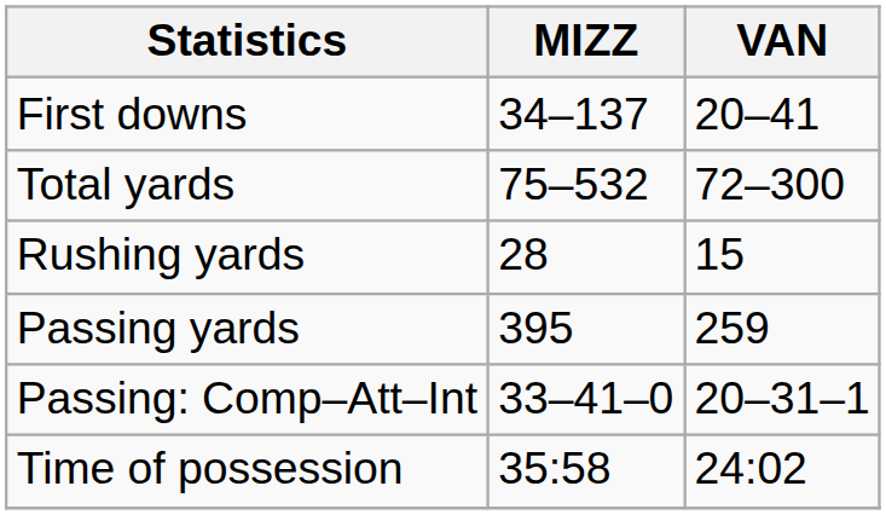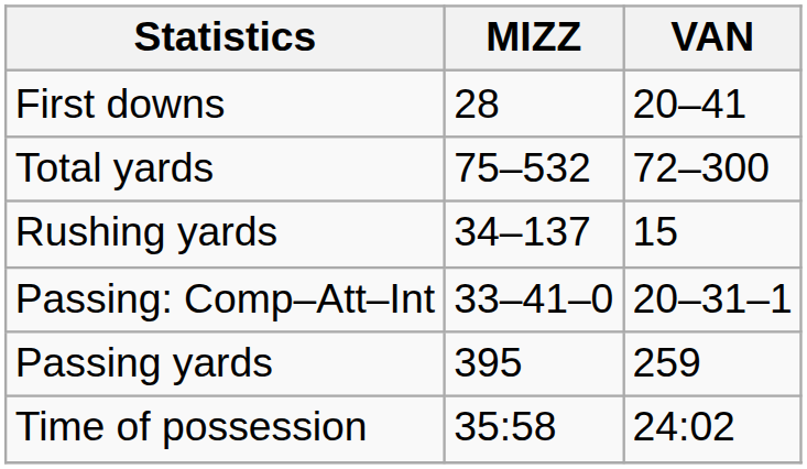First downs | MIZZ: 34–137 -> 28
Rushing yards | MIZZ: 28 -> 34–137
rows swapped: Passing yards <-> Passing: Comp–Att–Int
